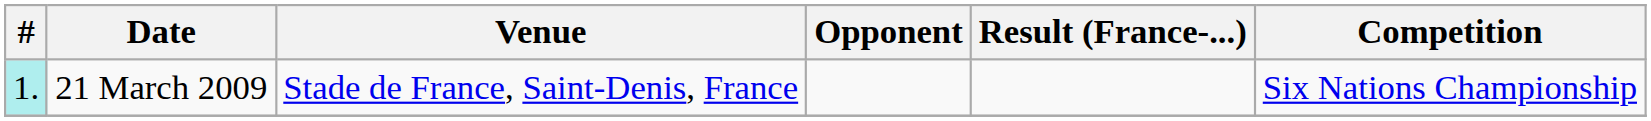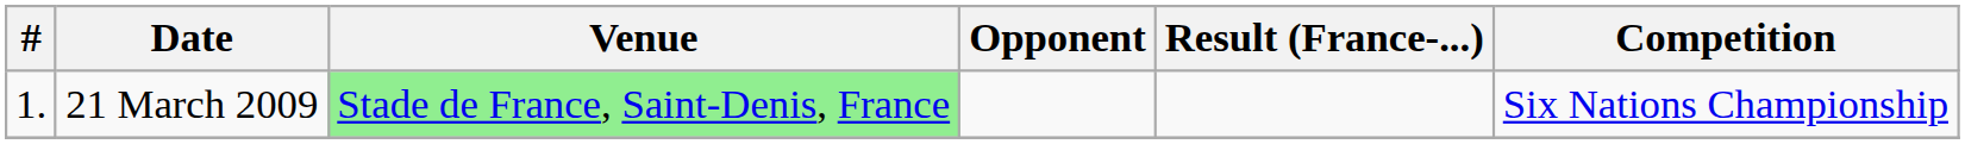21 March 2009 | #: paleturquoise background -> no background
21 March 2009 | Venue: no background -> lightgreen background
